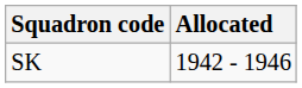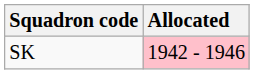SK | Allocated: no background -> pink background
